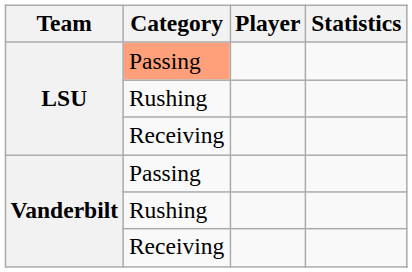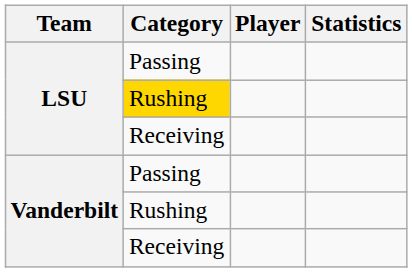LSU / Passing | Category: lightsalmon background -> no background
LSU / Rushing | Category: no background -> gold background
